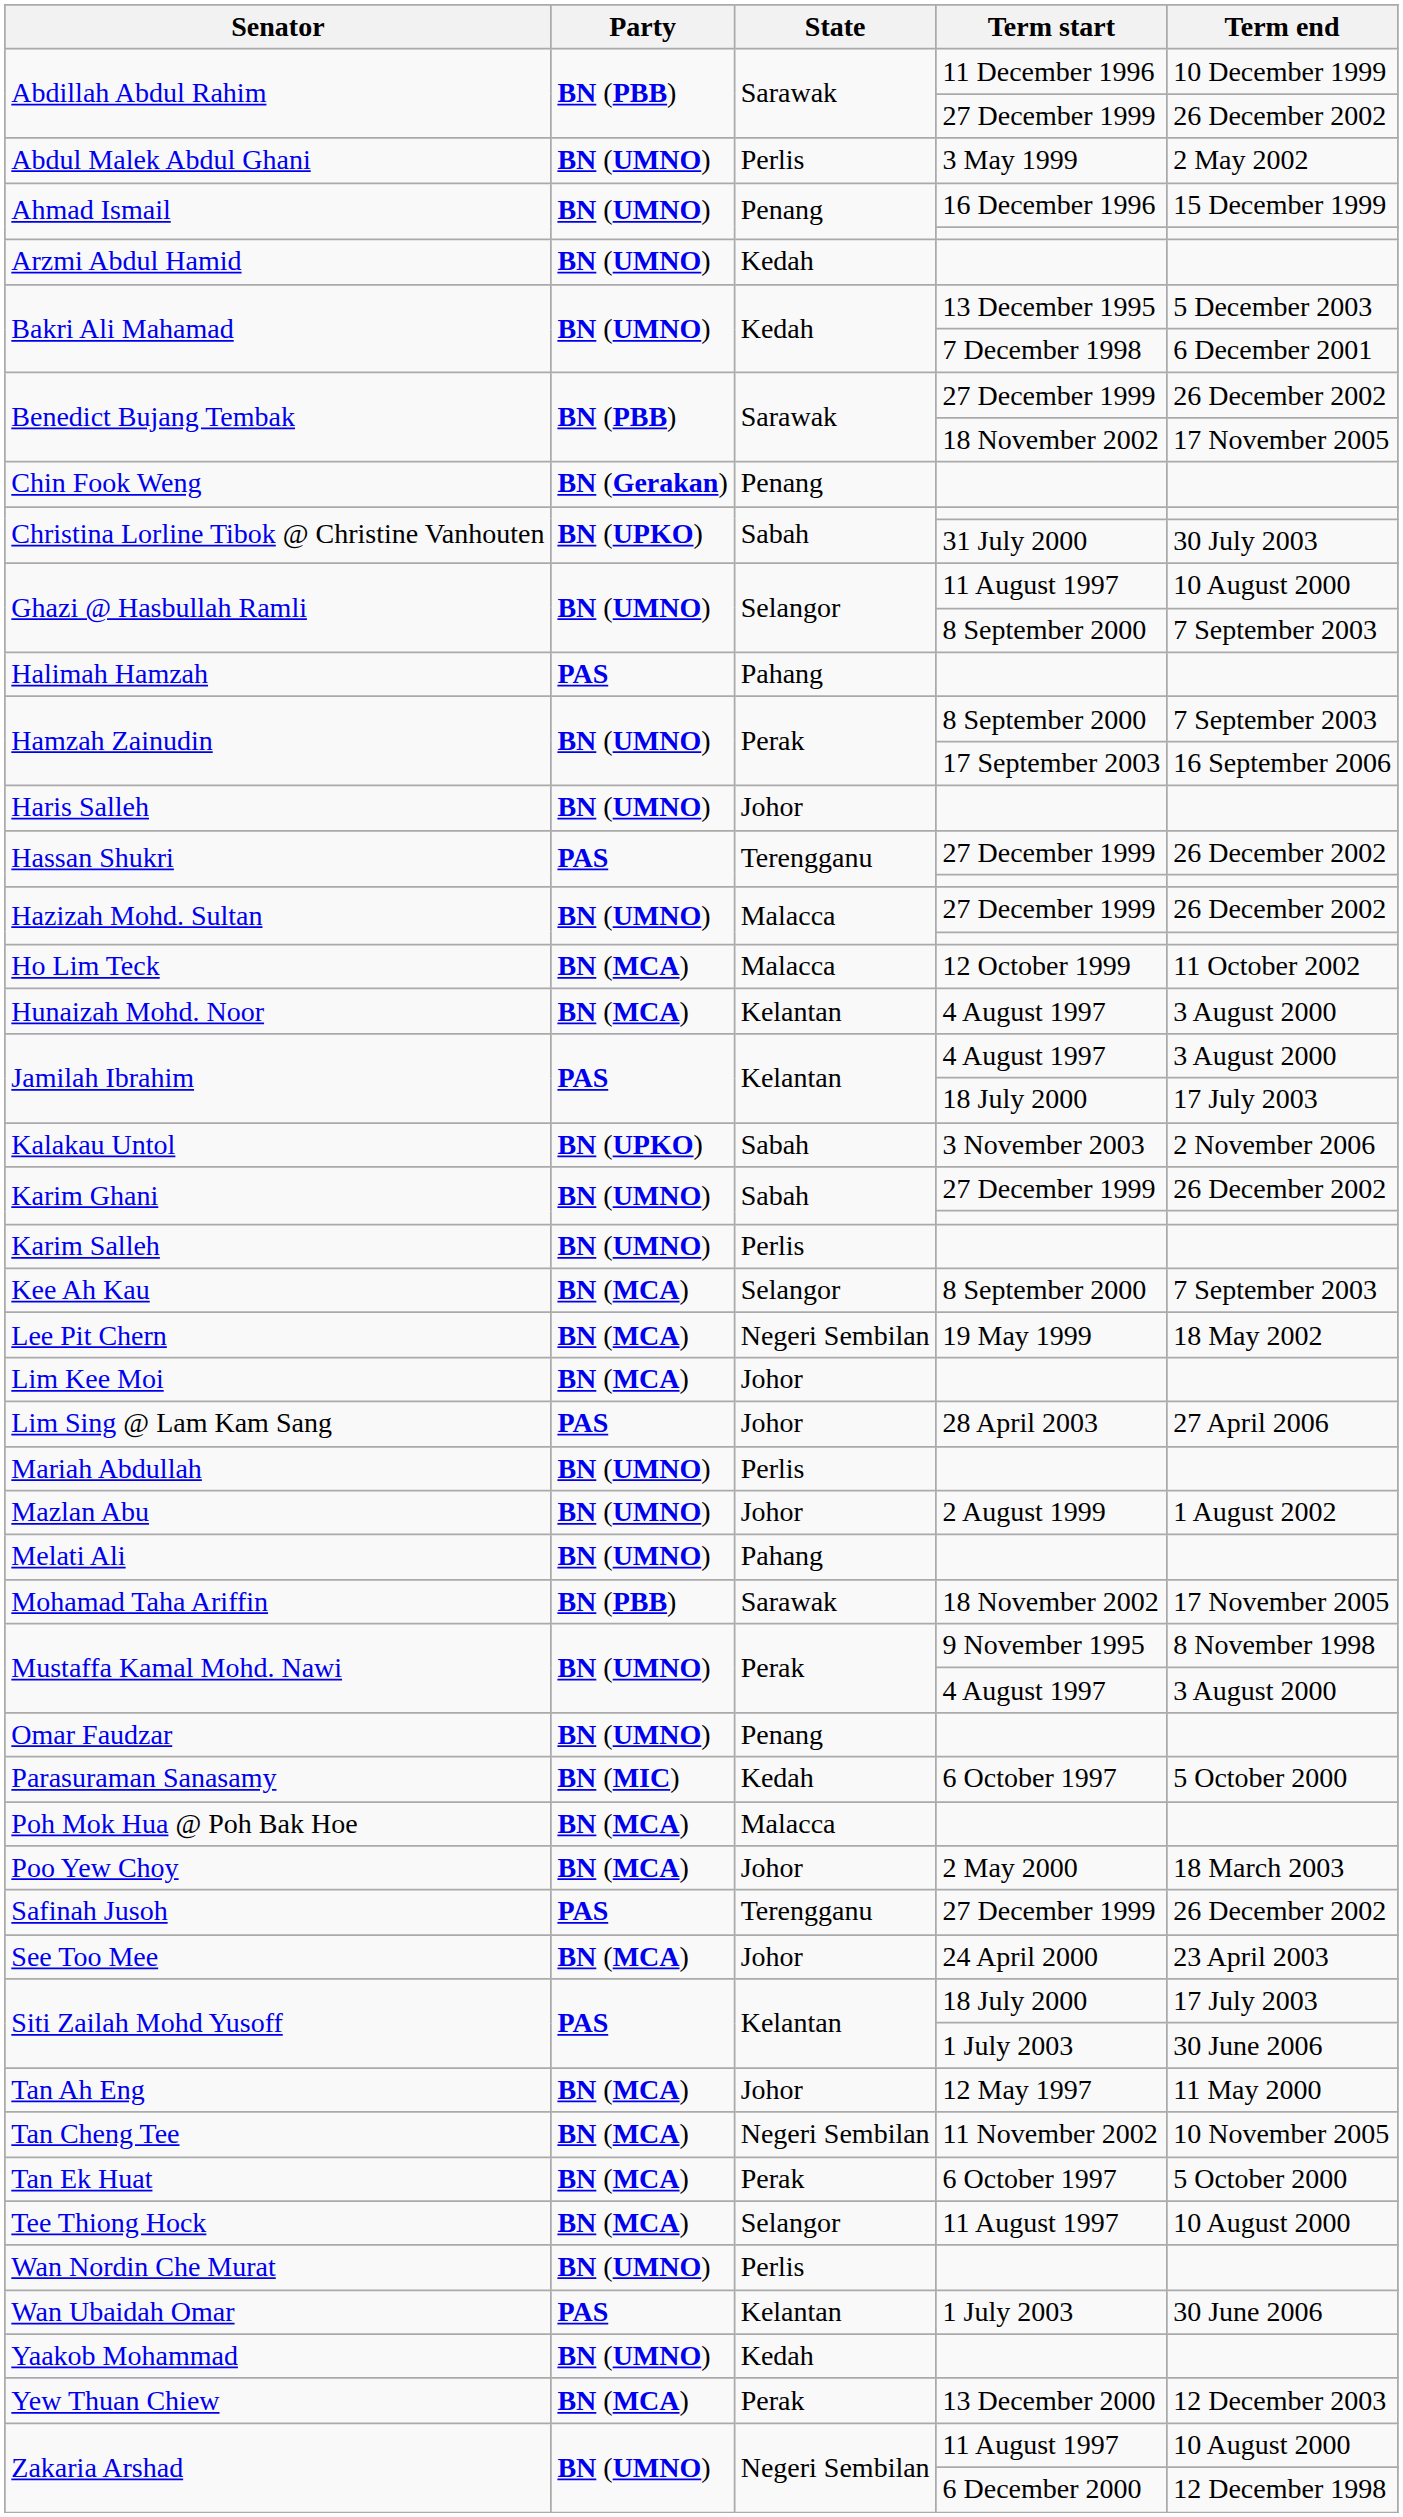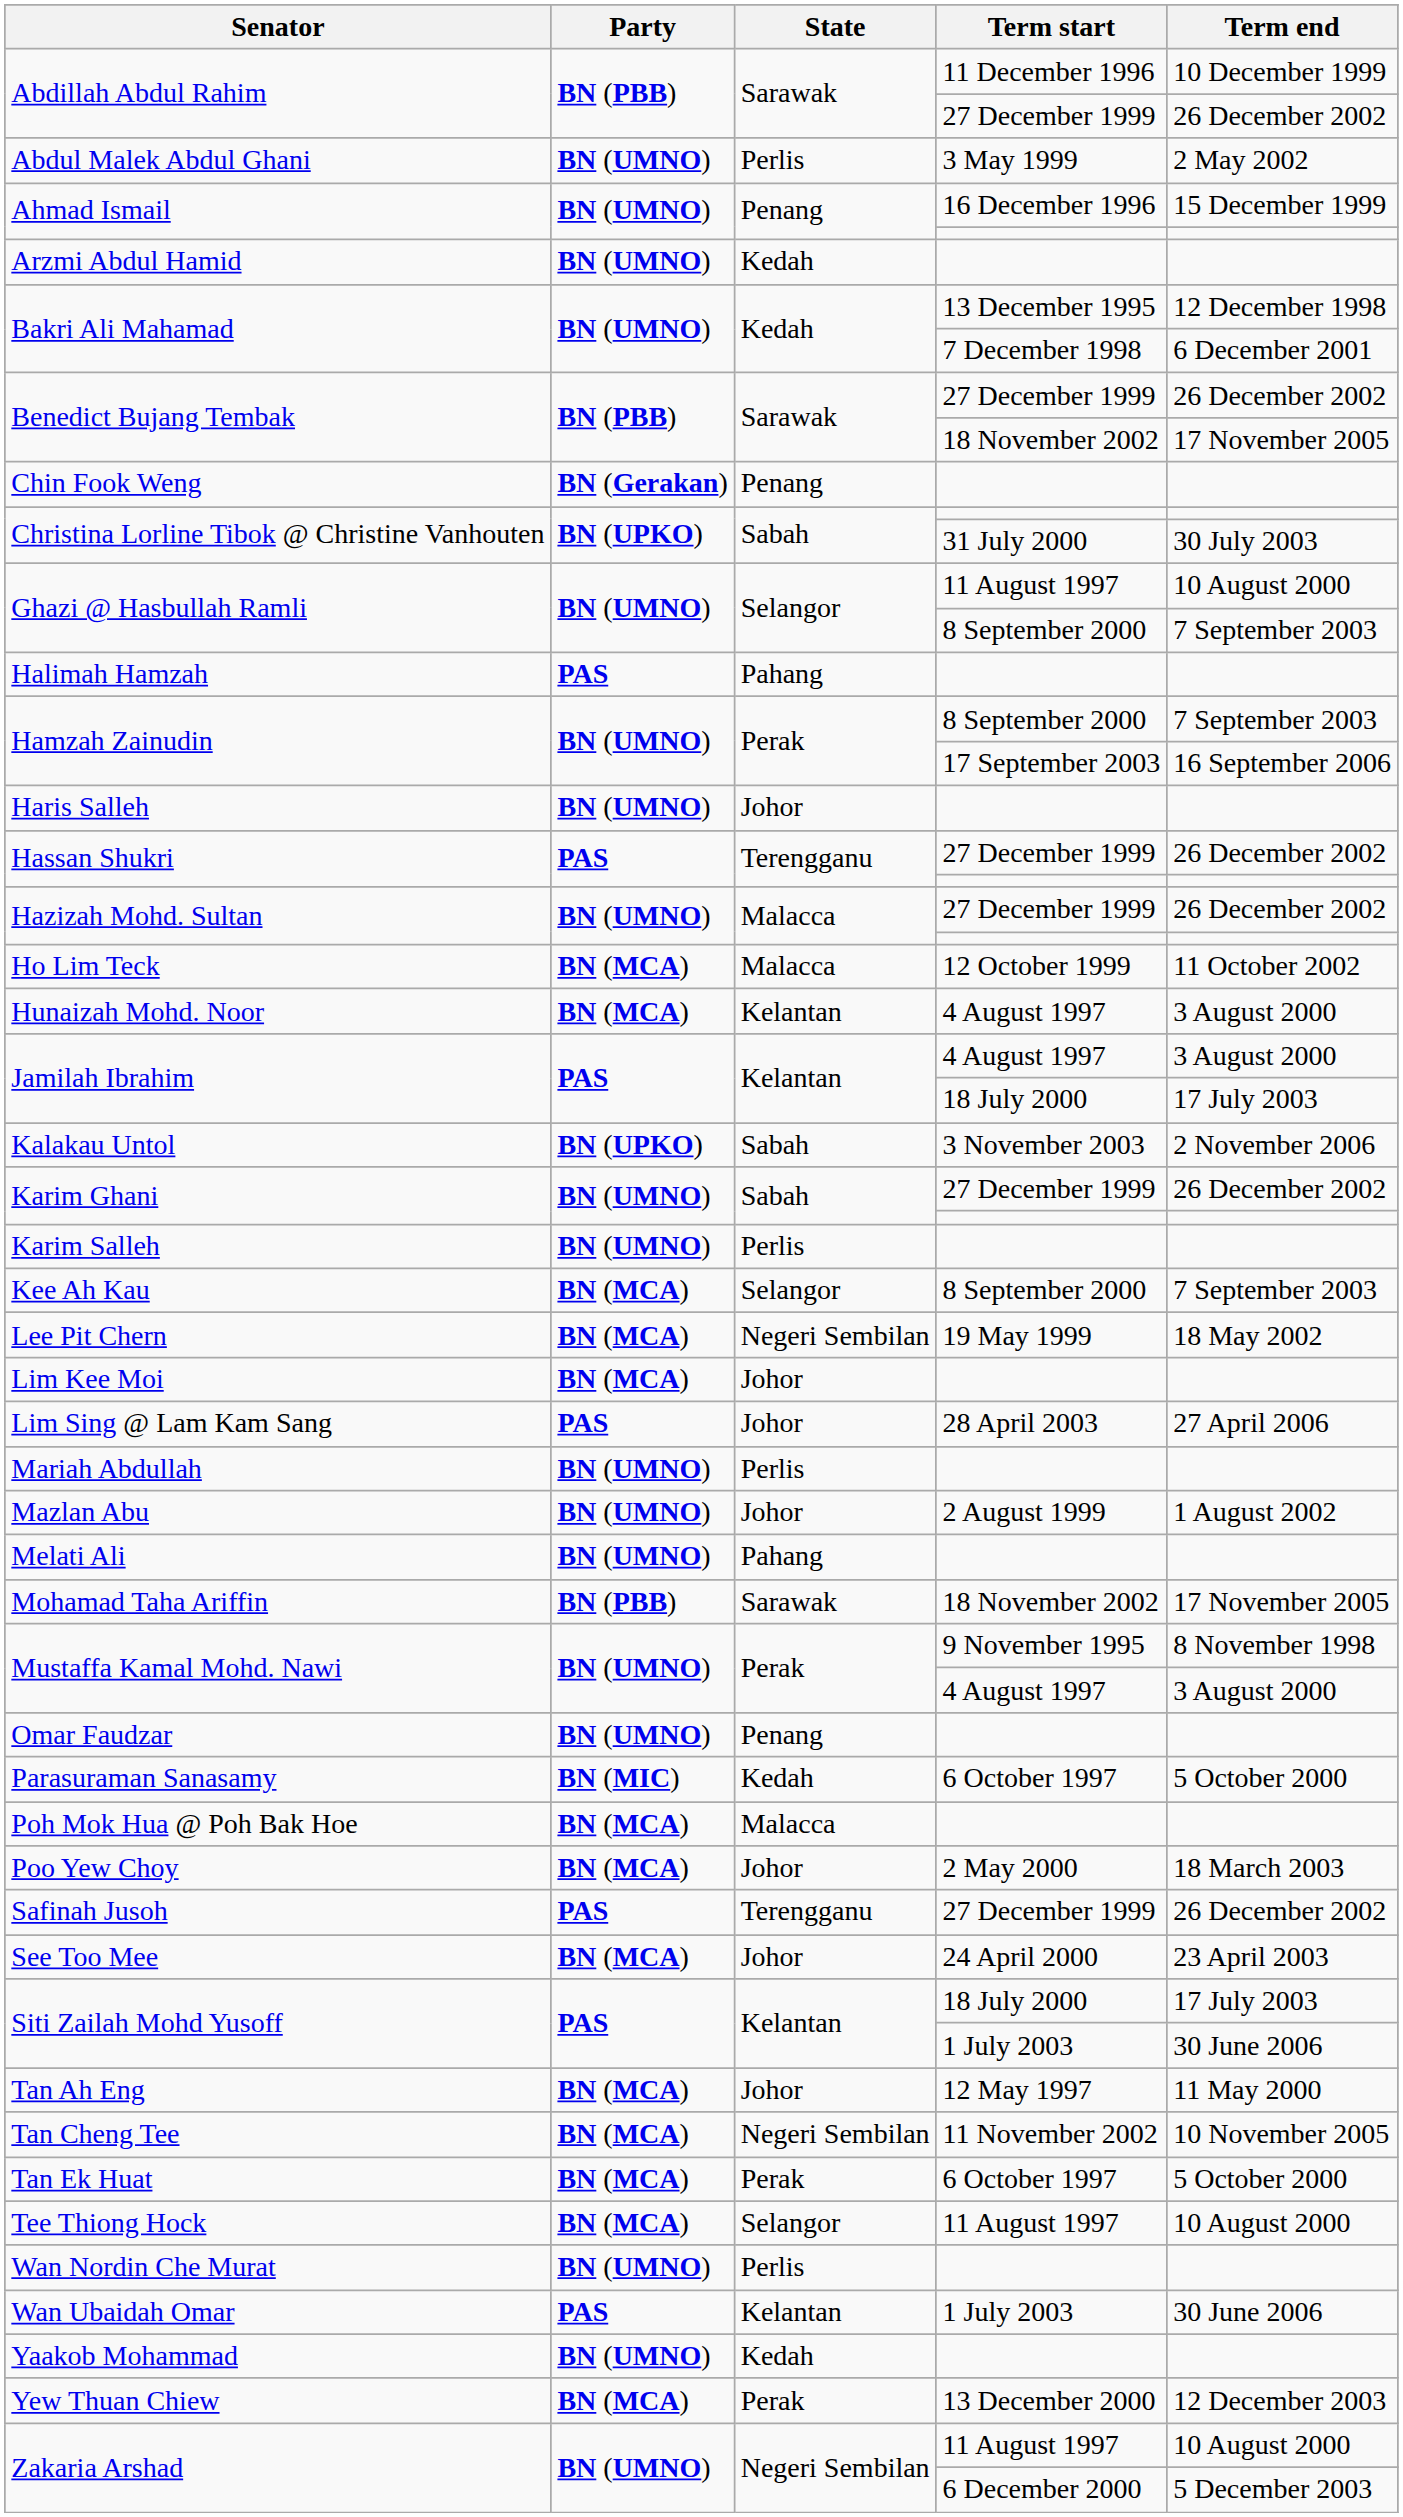Bakri Ali Mahamad / 13 December 1995 | Term end: 5 December 2003 -> 12 December 1998
Zakaria Arshad / 6 December 2000 | Term end: 12 December 1998 -> 5 December 2003
